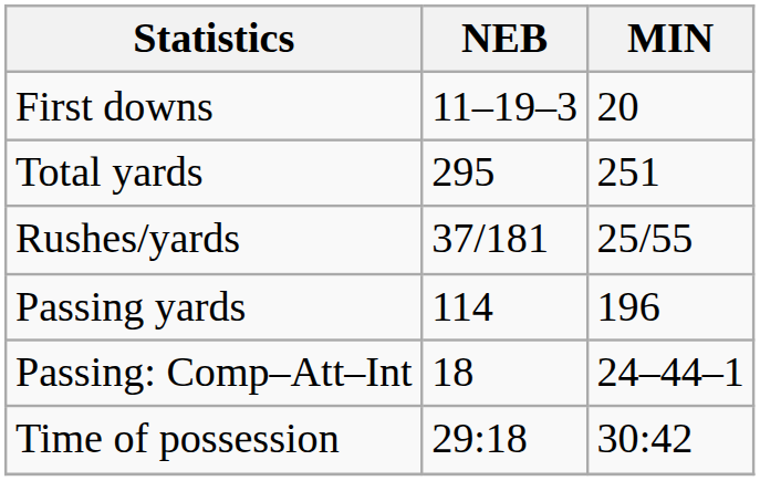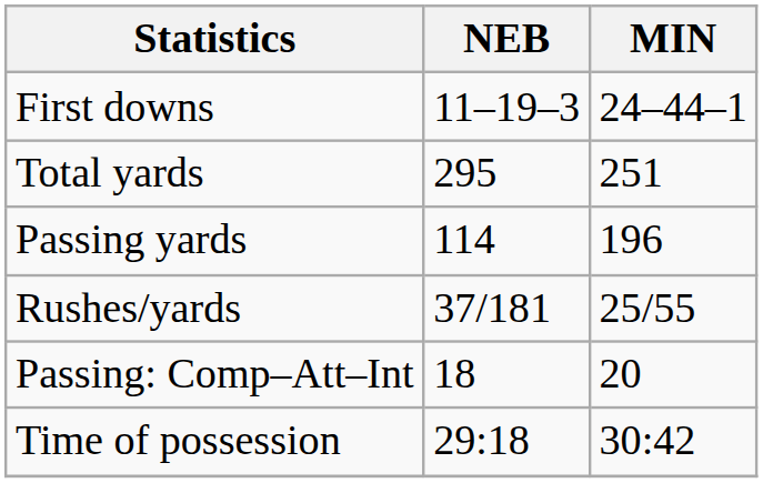First downs | MIN: 20 -> 24–44–1
rows swapped: Rushes/yards <-> Passing yards
Passing: Comp–Att–Int | MIN: 24–44–1 -> 20
